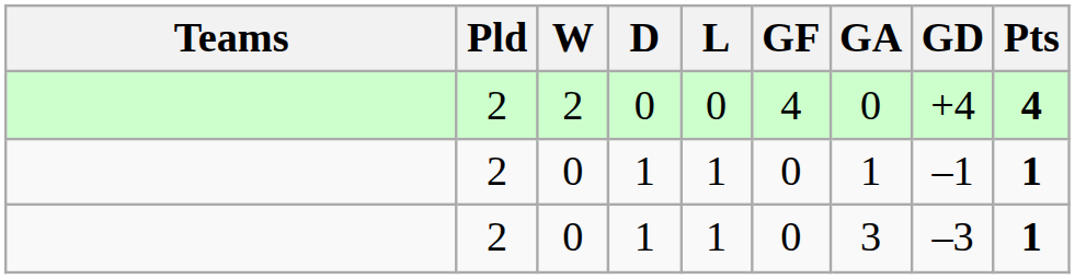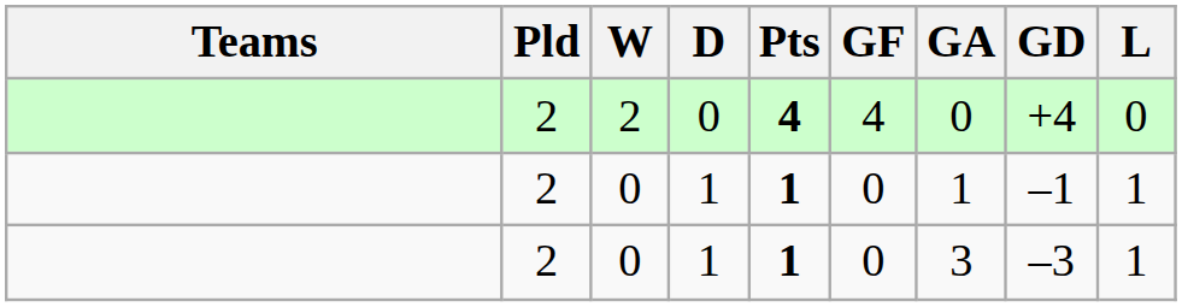columns swapped: L <-> Pts
